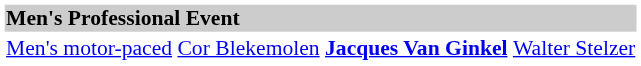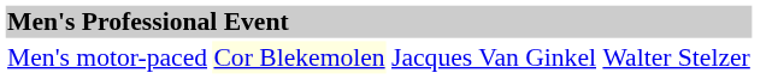Men's motor-paced | column 2: no background -> lightyellow background
Men's motor-paced | column 3: bold -> normal
